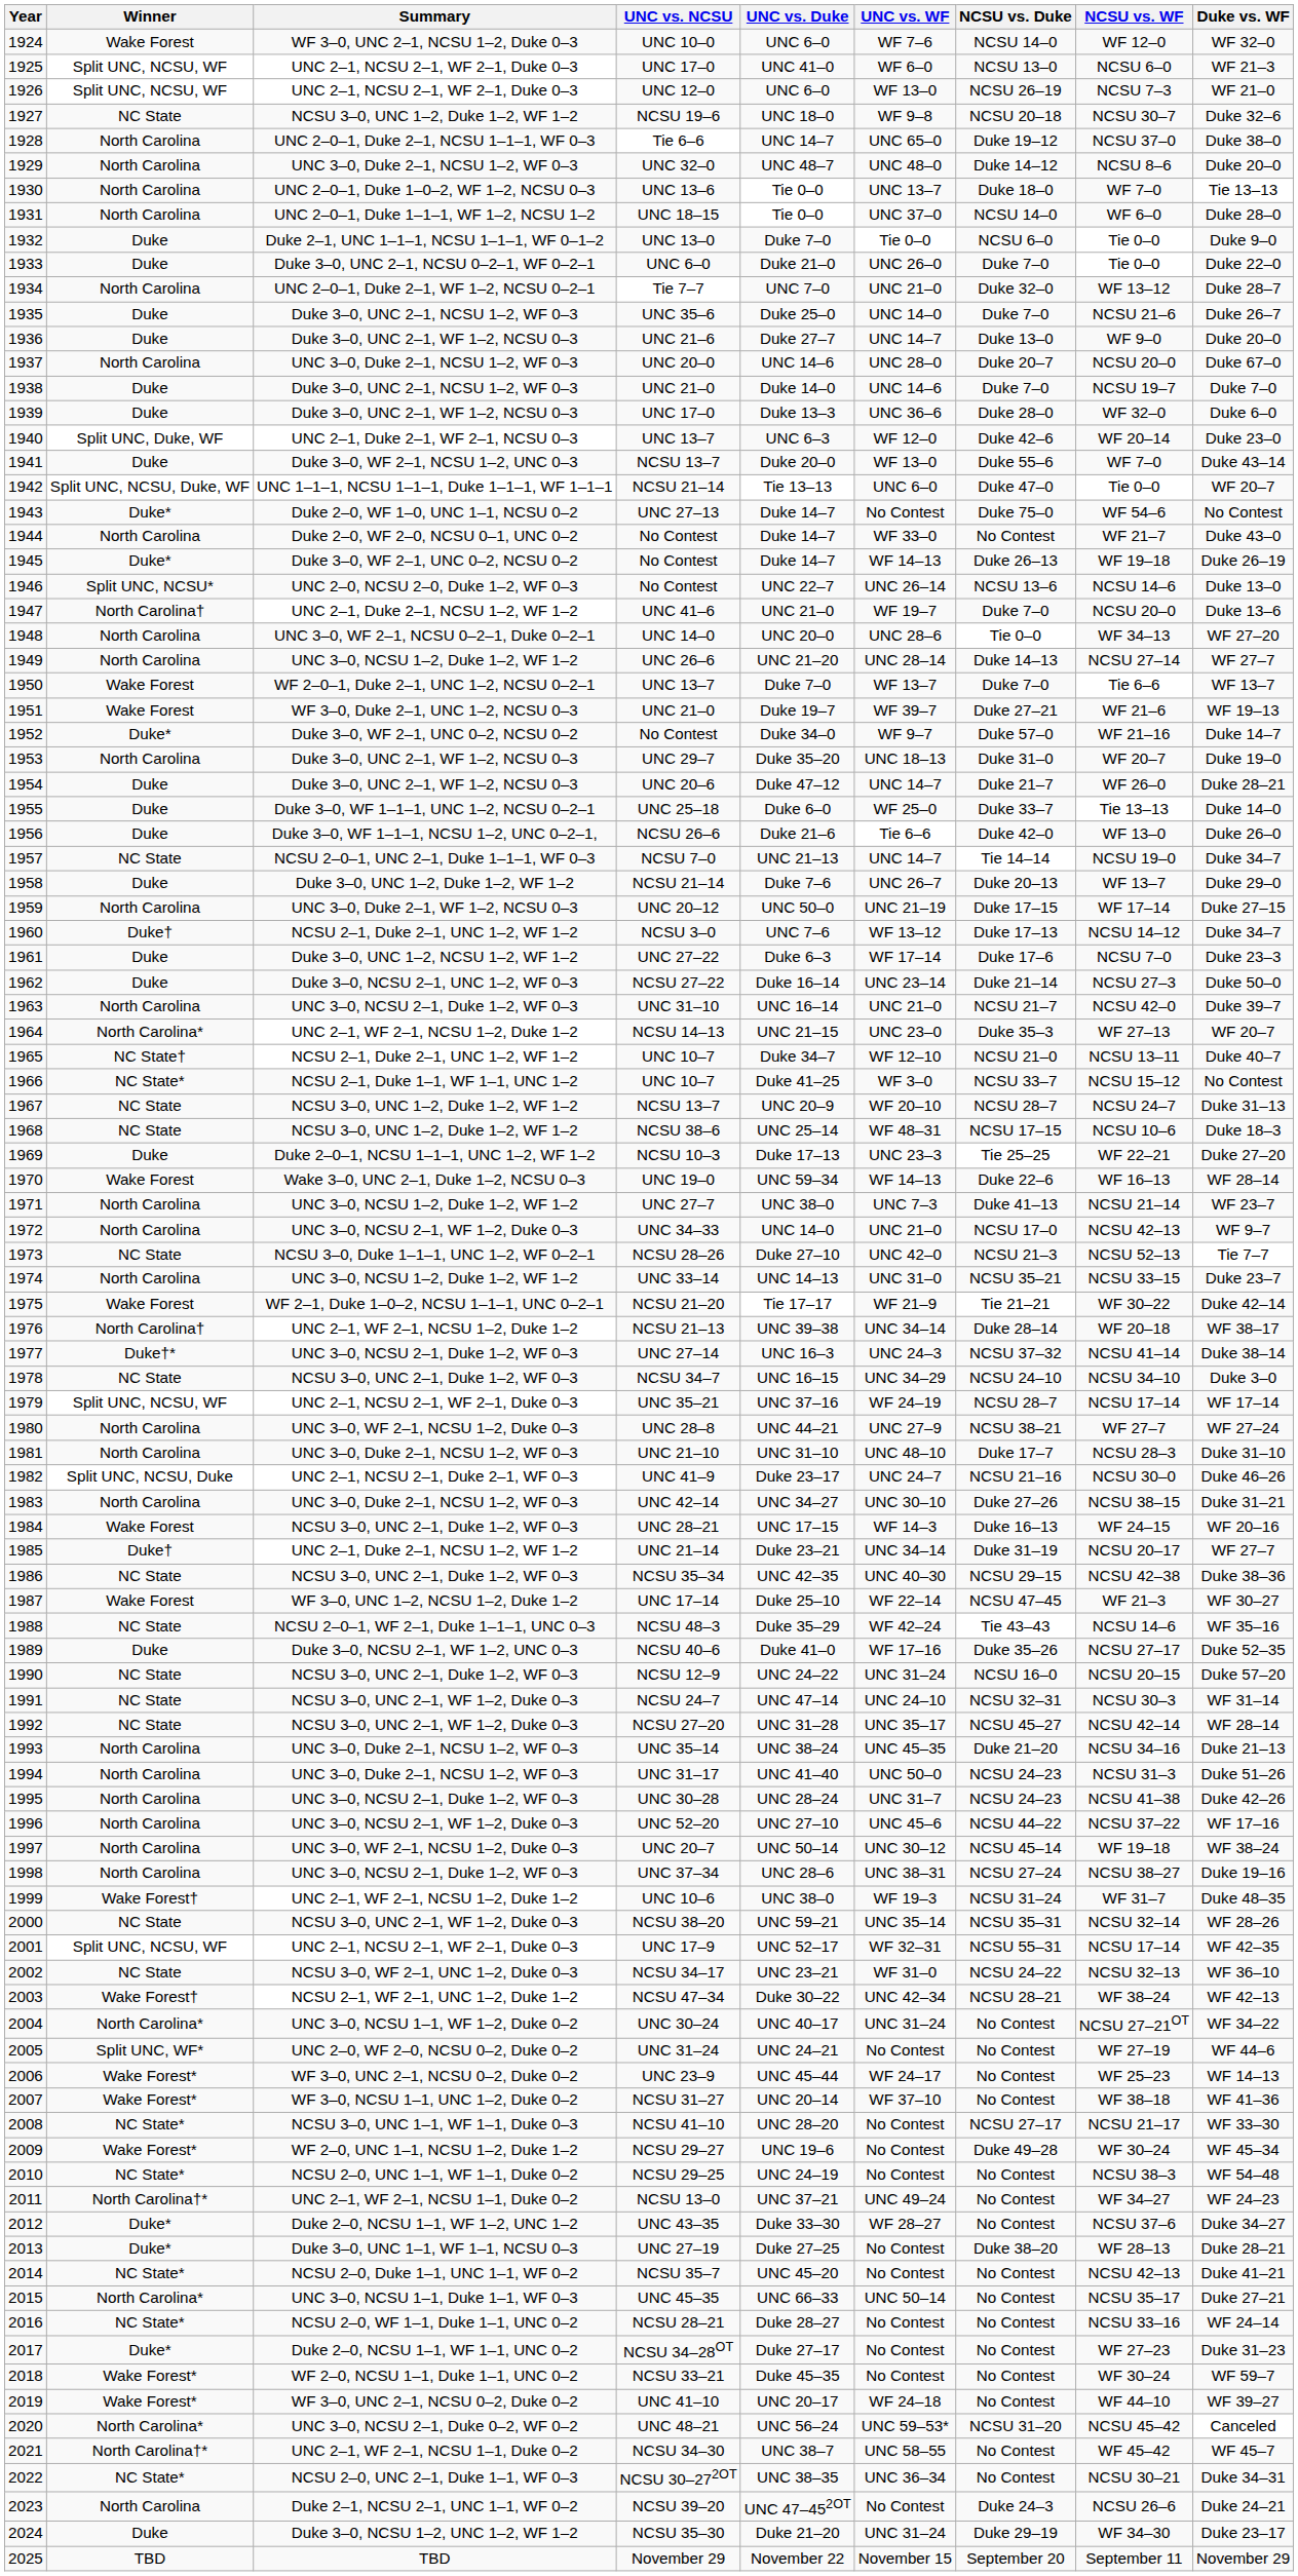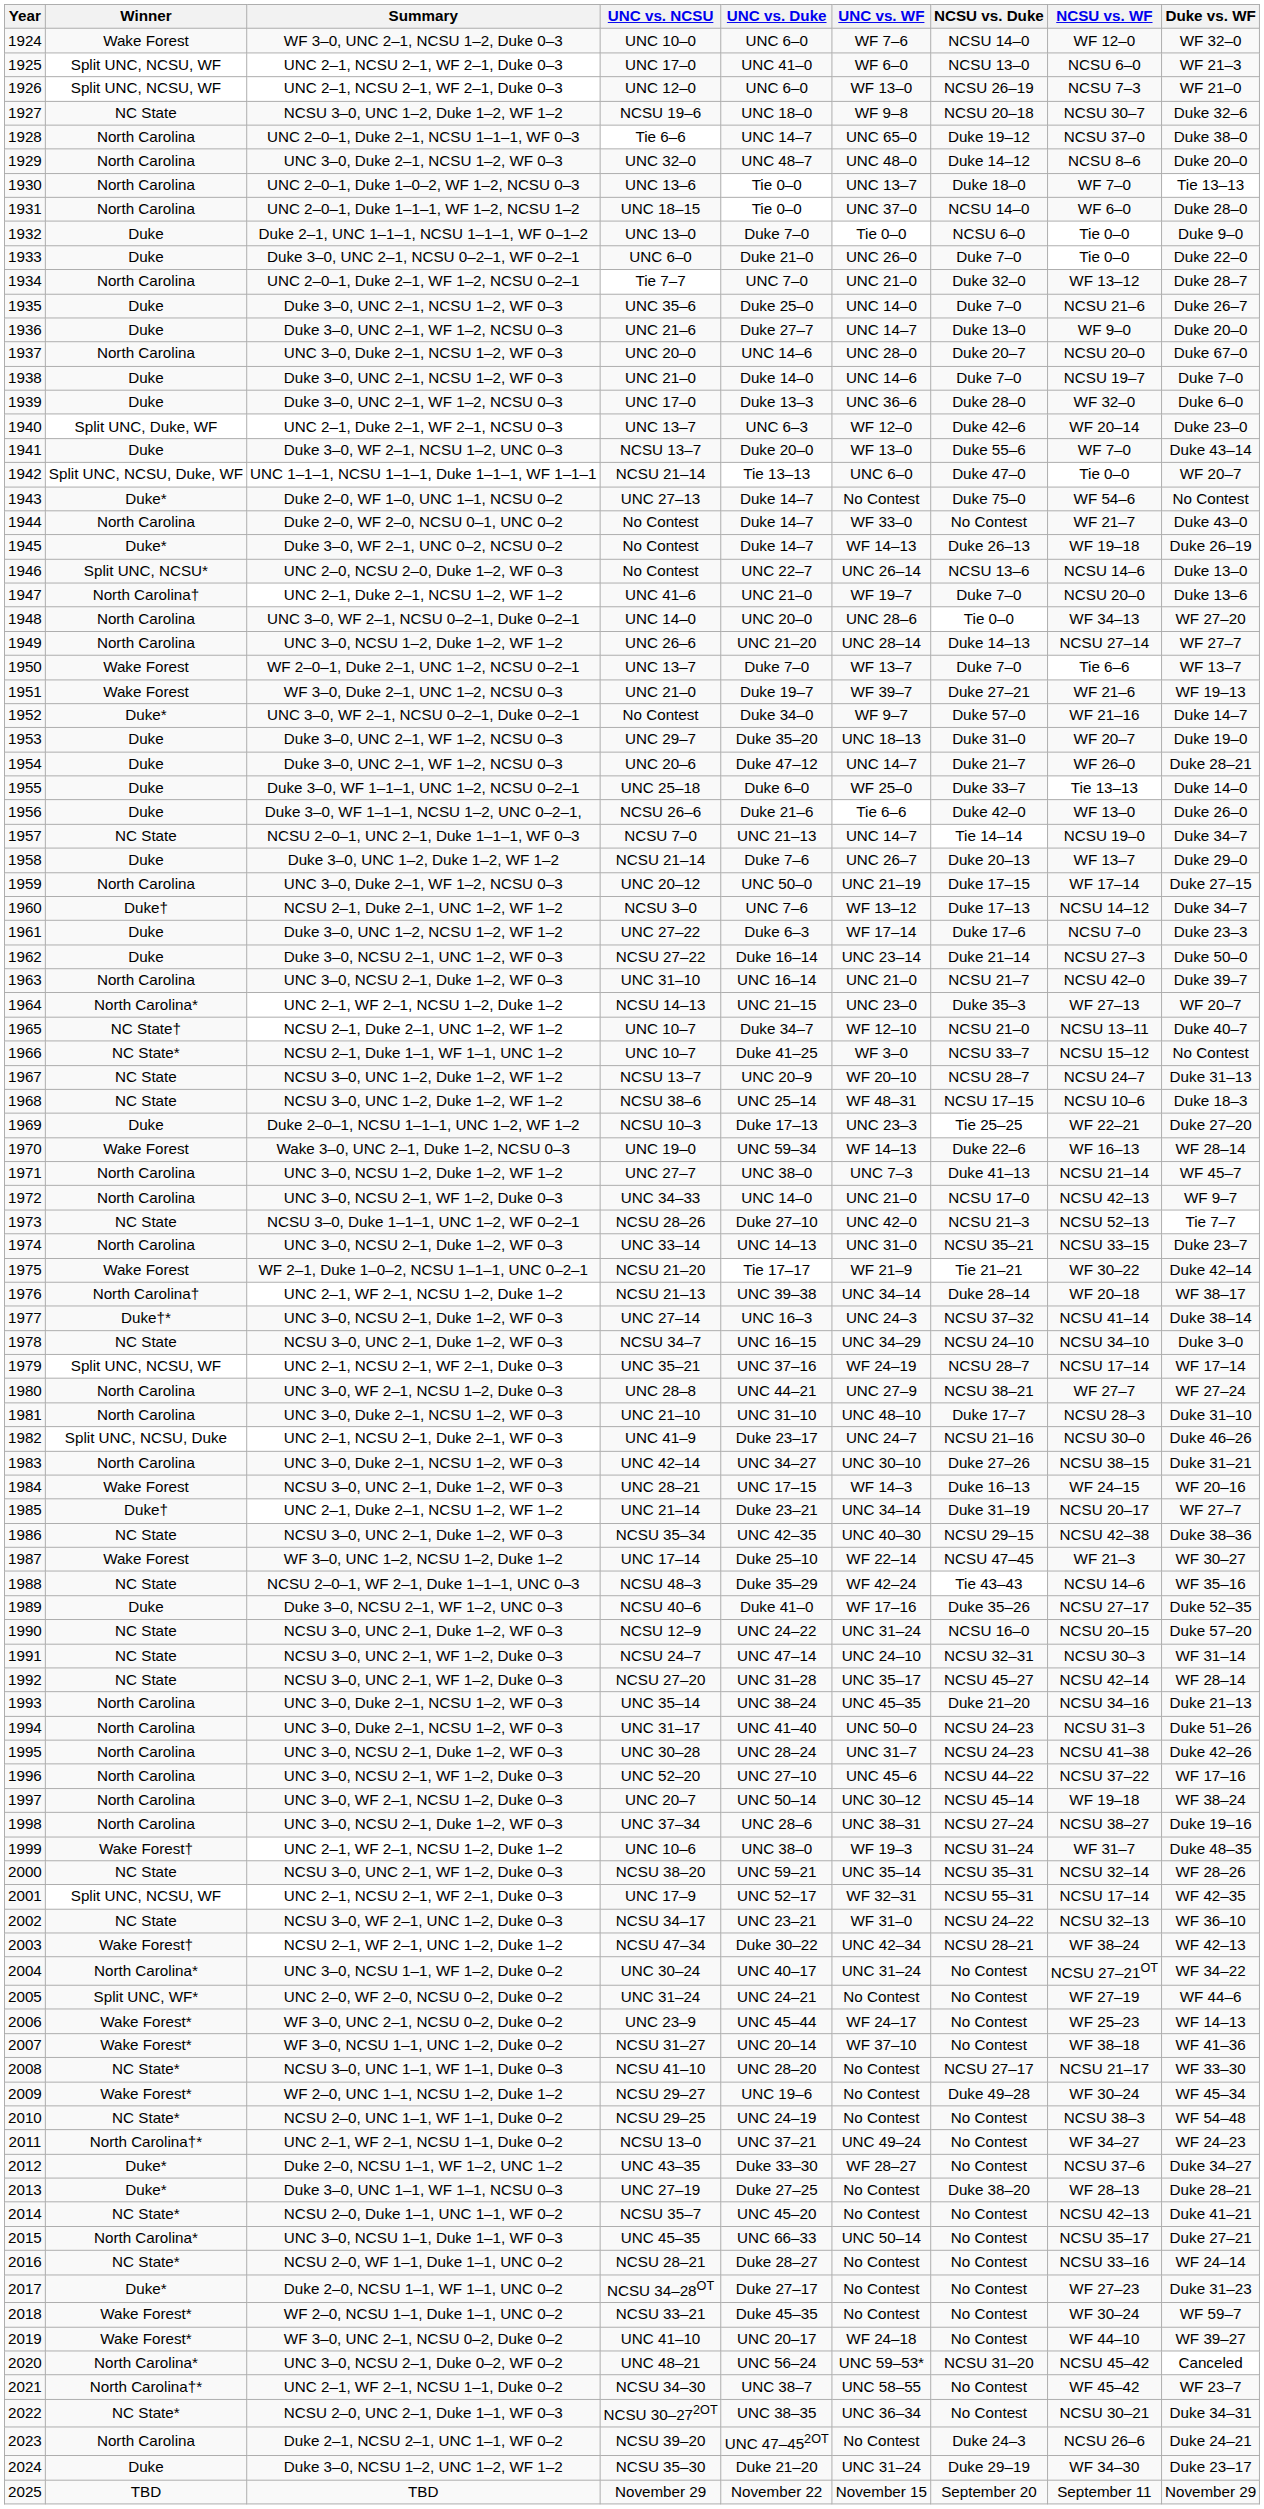1952 / No Contest | Summary: Duke 3–0, WF 2–1, UNC 0–2, NCSU 0–2 -> UNC 3–0, WF 2–1, NCSU 0–2–1, Duke 0–2–1
UNC 29–7 | Winner: North Carolina -> Duke
UNC 27–7 | Duke vs. WF: WF 23–7 -> WF 45–7
UNC 33–14 | Summary: UNC 3–0, NCSU 1–2, Duke 1–2, WF 1–2 -> UNC 3–0, NCSU 2–1, Duke 1–2, WF 0–3
NCSU 34–30 | Duke vs. WF: WF 45–7 -> WF 23–7
